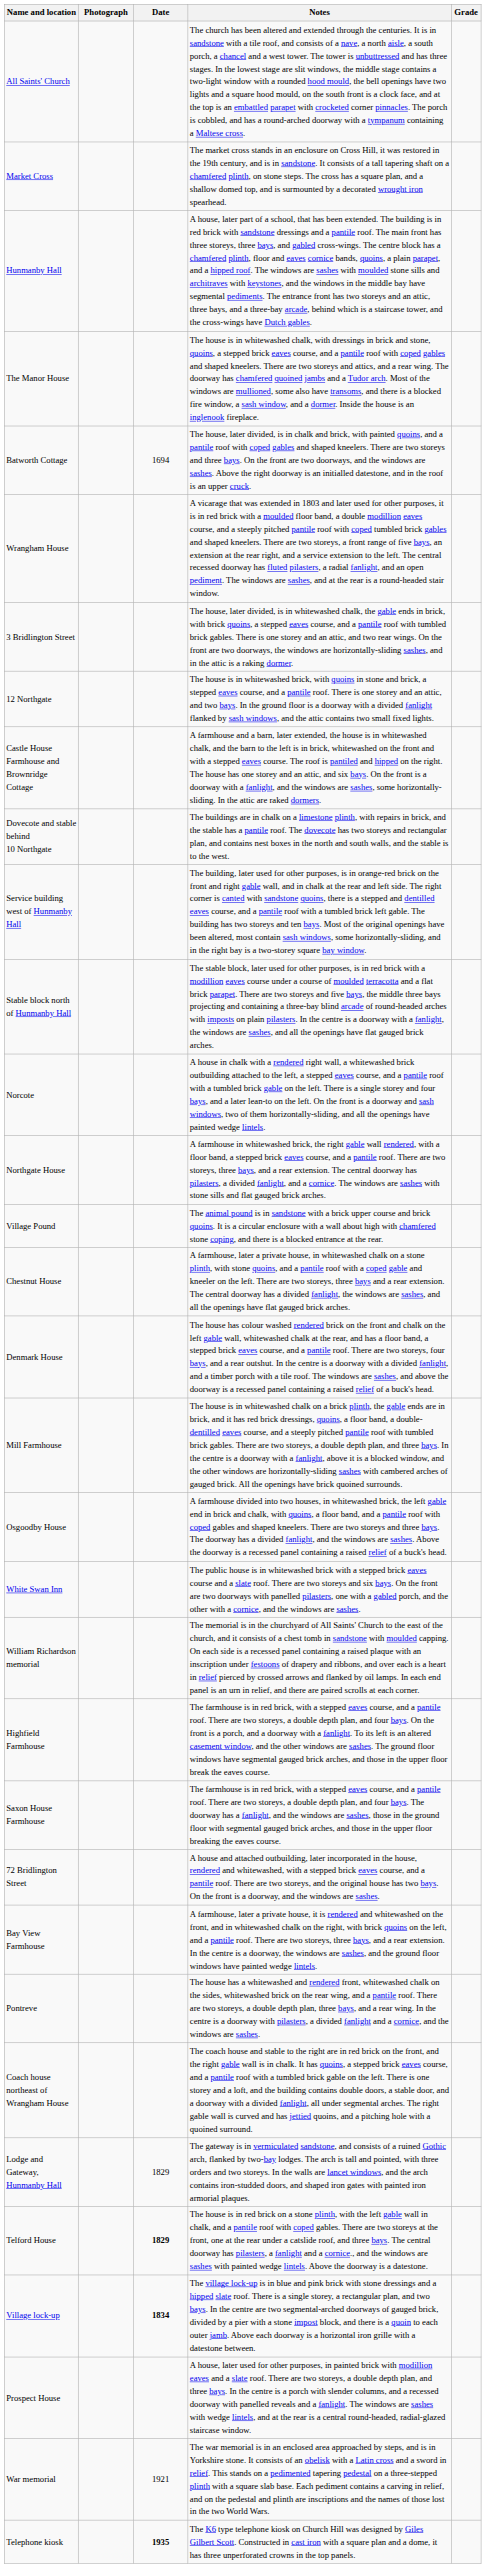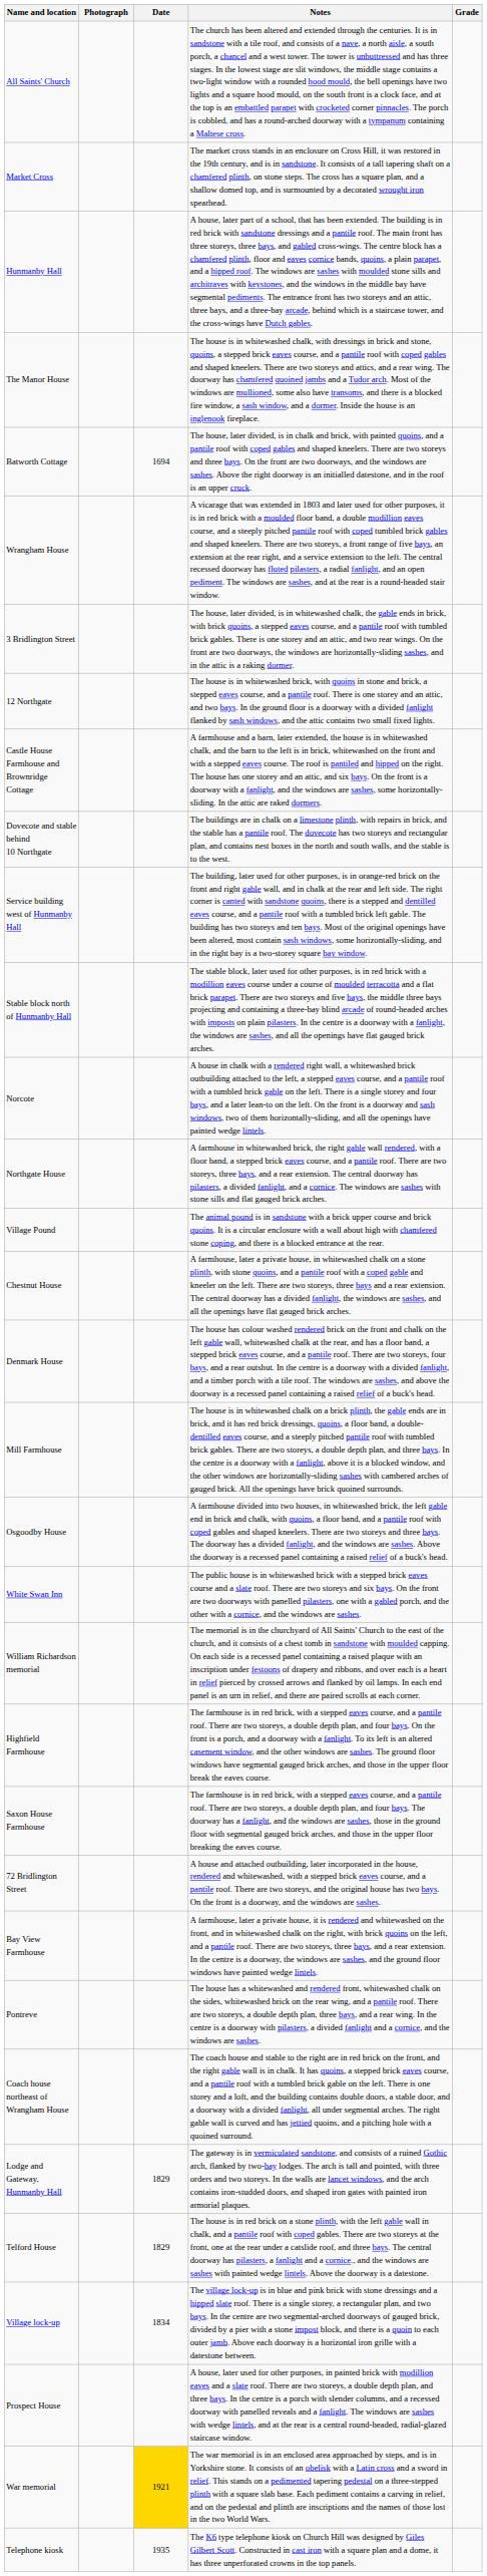Telford House | Date: bold -> normal
Village lock-up | Date: bold -> normal
War memorial | Date: no background -> gold background
Telephone kiosk | Date: bold -> normal
